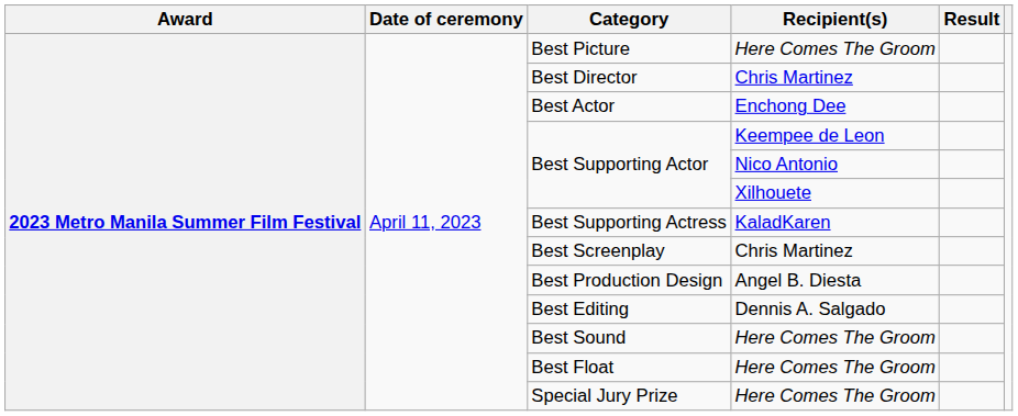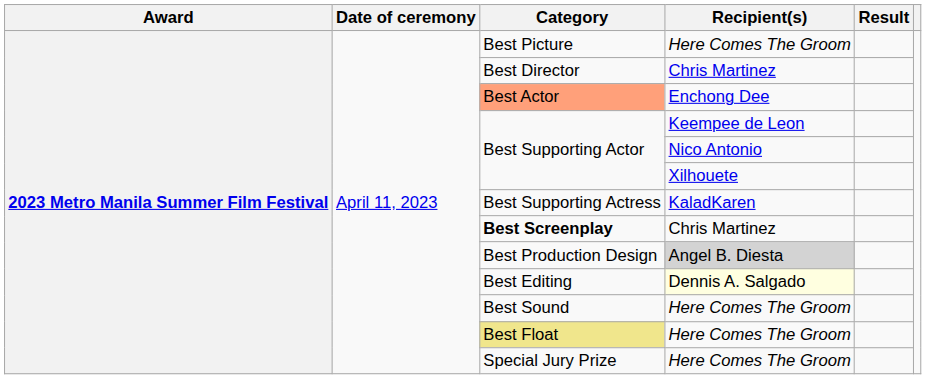Best Actor | Category: no background -> lightsalmon background
Best Screenplay | Category: normal -> bold
Best Production Design | Recipient(s): no background -> lightgrey background
Best Editing | Recipient(s): no background -> lightyellow background
Best Float | Category: no background -> khaki background
